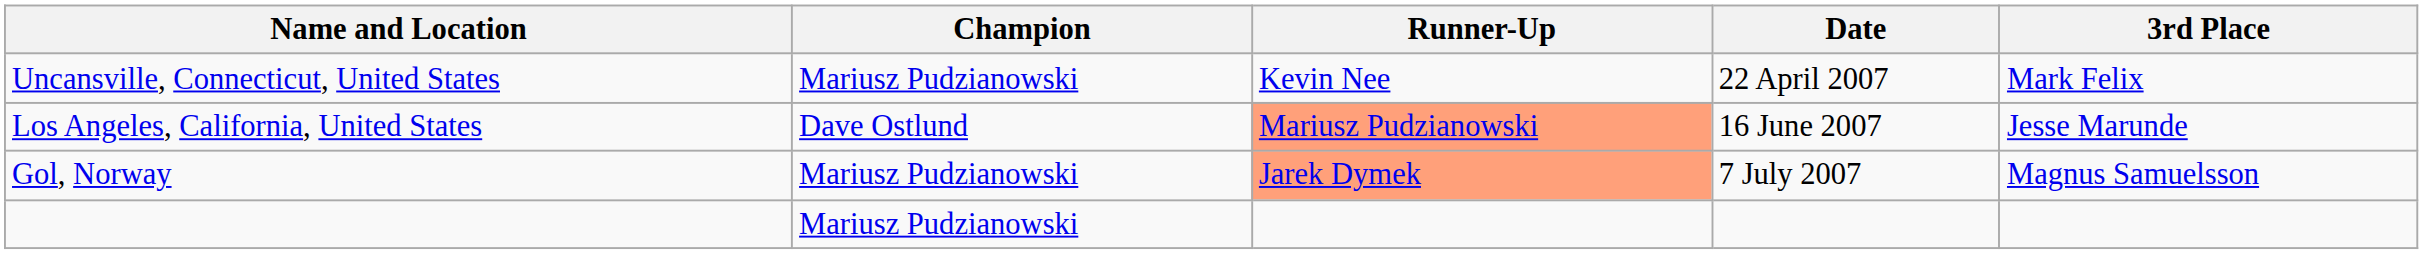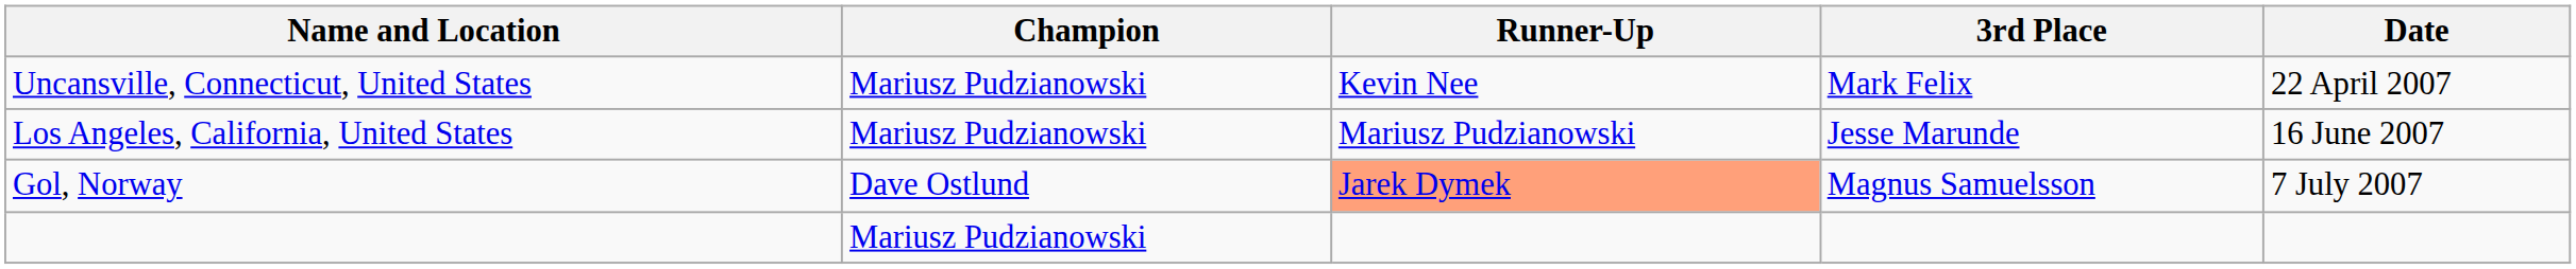columns swapped: 3rd Place <-> Date
Los Angeles, California, United States | Champion: Dave Ostlund -> Mariusz Pudzianowski
Los Angeles, California, United States | Runner-Up: lightsalmon background -> no background
Gol, Norway | Champion: Mariusz Pudzianowski -> Dave Ostlund
